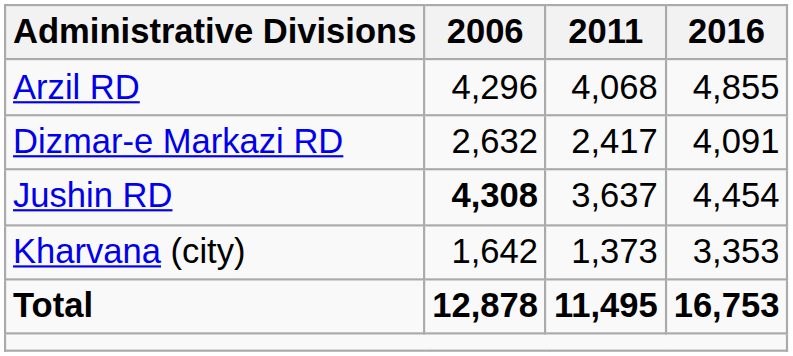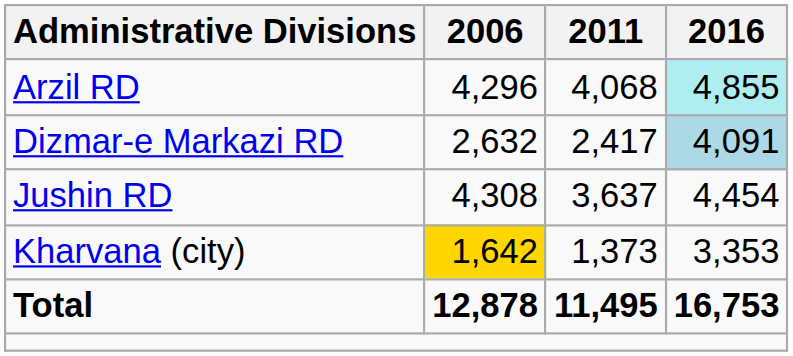Arzil RD | 2016: no background -> paleturquoise background
Dizmar-e Markazi RD | 2016: no background -> lightblue background
Jushin RD | 2006: bold -> normal
Kharvana (city) | 2006: no background -> gold background
